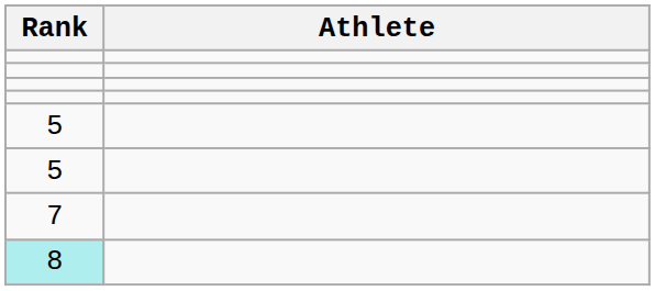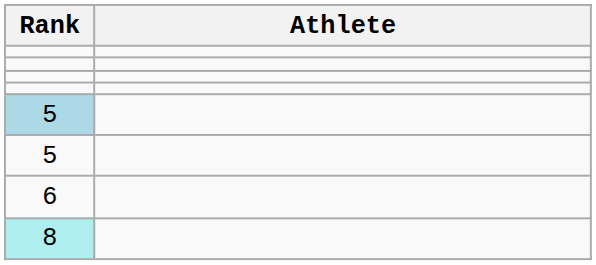row 6 | Rank: no background -> lightblue background
row 8 | Rank: 7 -> 6
